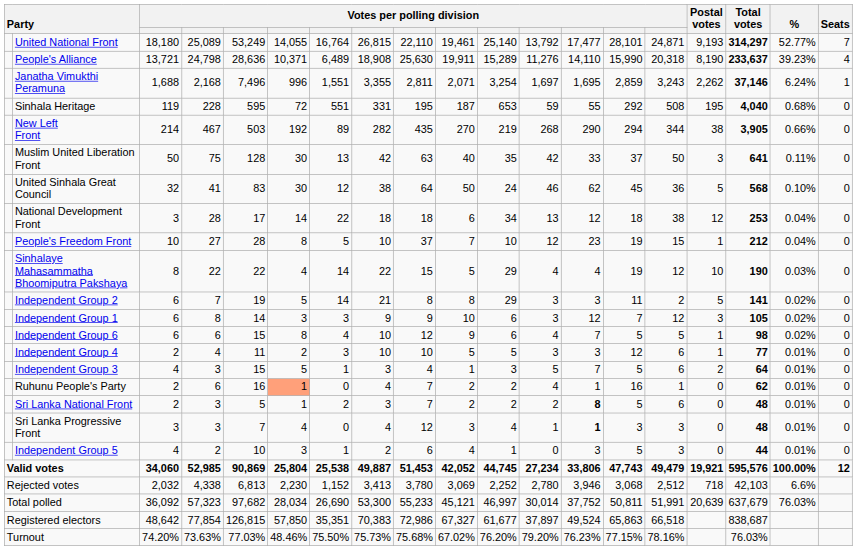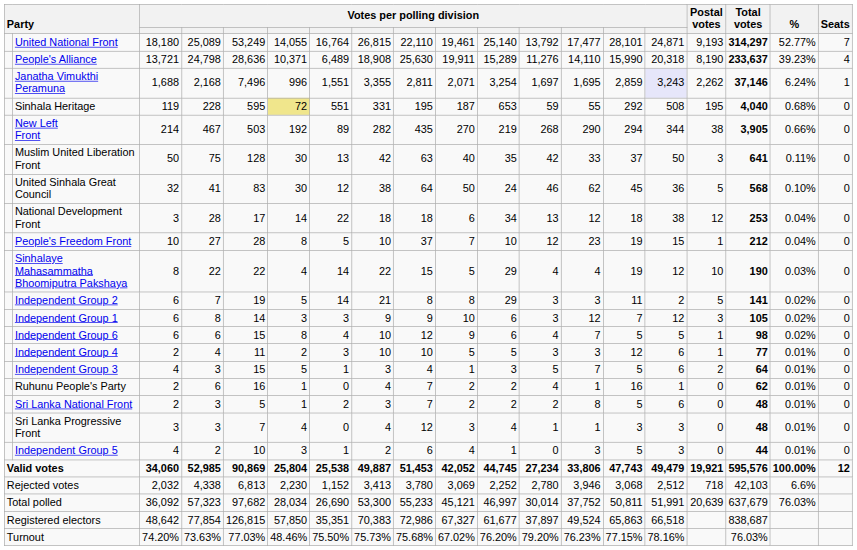Janatha Vimukthi Peramuna | column 15: no background -> lavender background
Sinhala Heritage | column 6: no background -> khaki background
Ruhunu People's Party | column 6: lightsalmon background -> no background
Sri Lanka National Front | column 13: bold -> normal
Sri Lanka Progressive Front | column 13: bold -> normal
